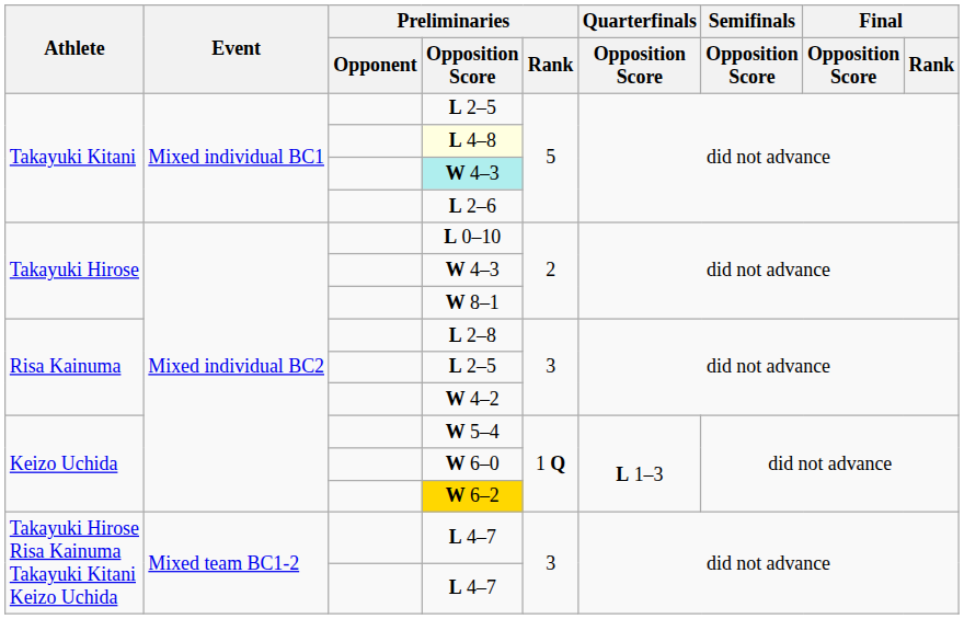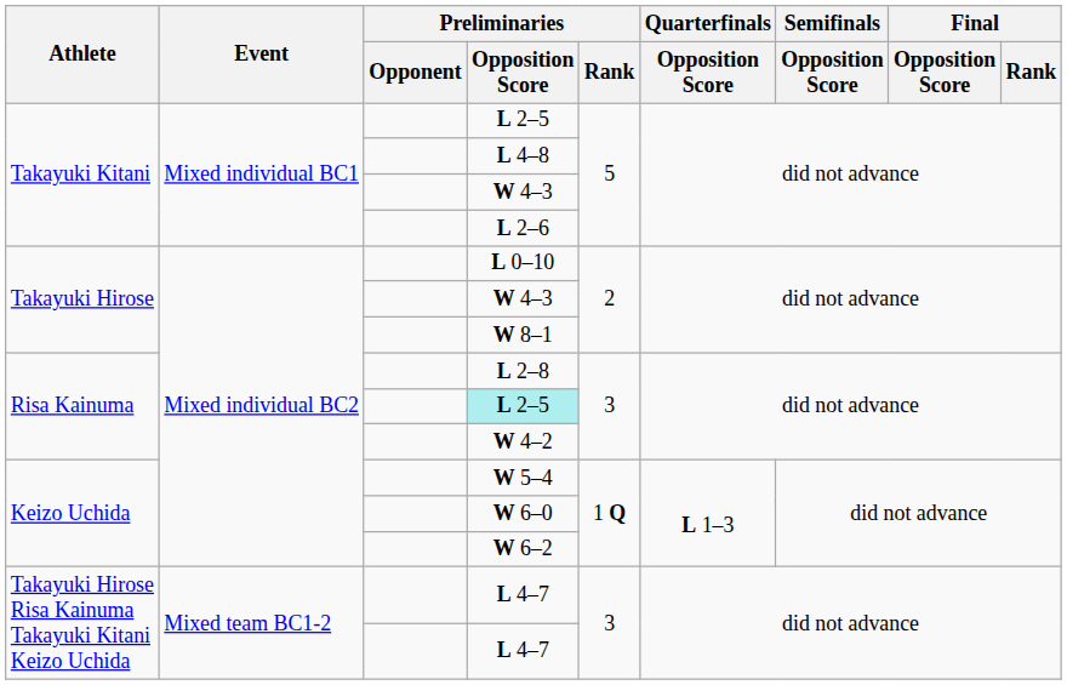L 4–8 | Preliminaries / Opposition Score: lightyellow background -> no background
Takayuki Kitani / W 4–3 | Preliminaries / Opposition Score: paleturquoise background -> no background
Risa Kainuma / L 2–5 | Preliminaries / Opposition Score: no background -> paleturquoise background
W 6–2 | Preliminaries / Opposition Score: gold background -> no background
